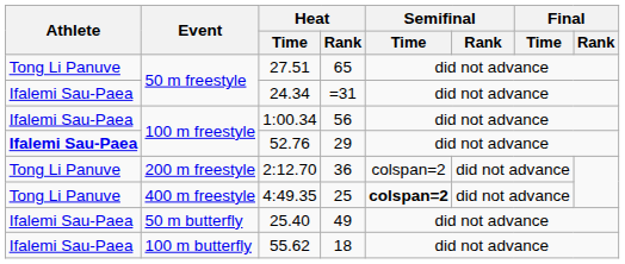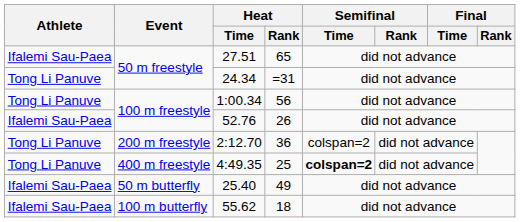27.51 | Athlete: Tong Li Panuve -> Ifalemi Sau-Paea
24.34 | Athlete: Ifalemi Sau-Paea -> Tong Li Panuve
1:00.34 | Athlete: Ifalemi Sau-Paea -> Tong Li Panuve
52.76 | Athlete: bold -> normal
52.76 | Heat / Rank: 29 -> 26
